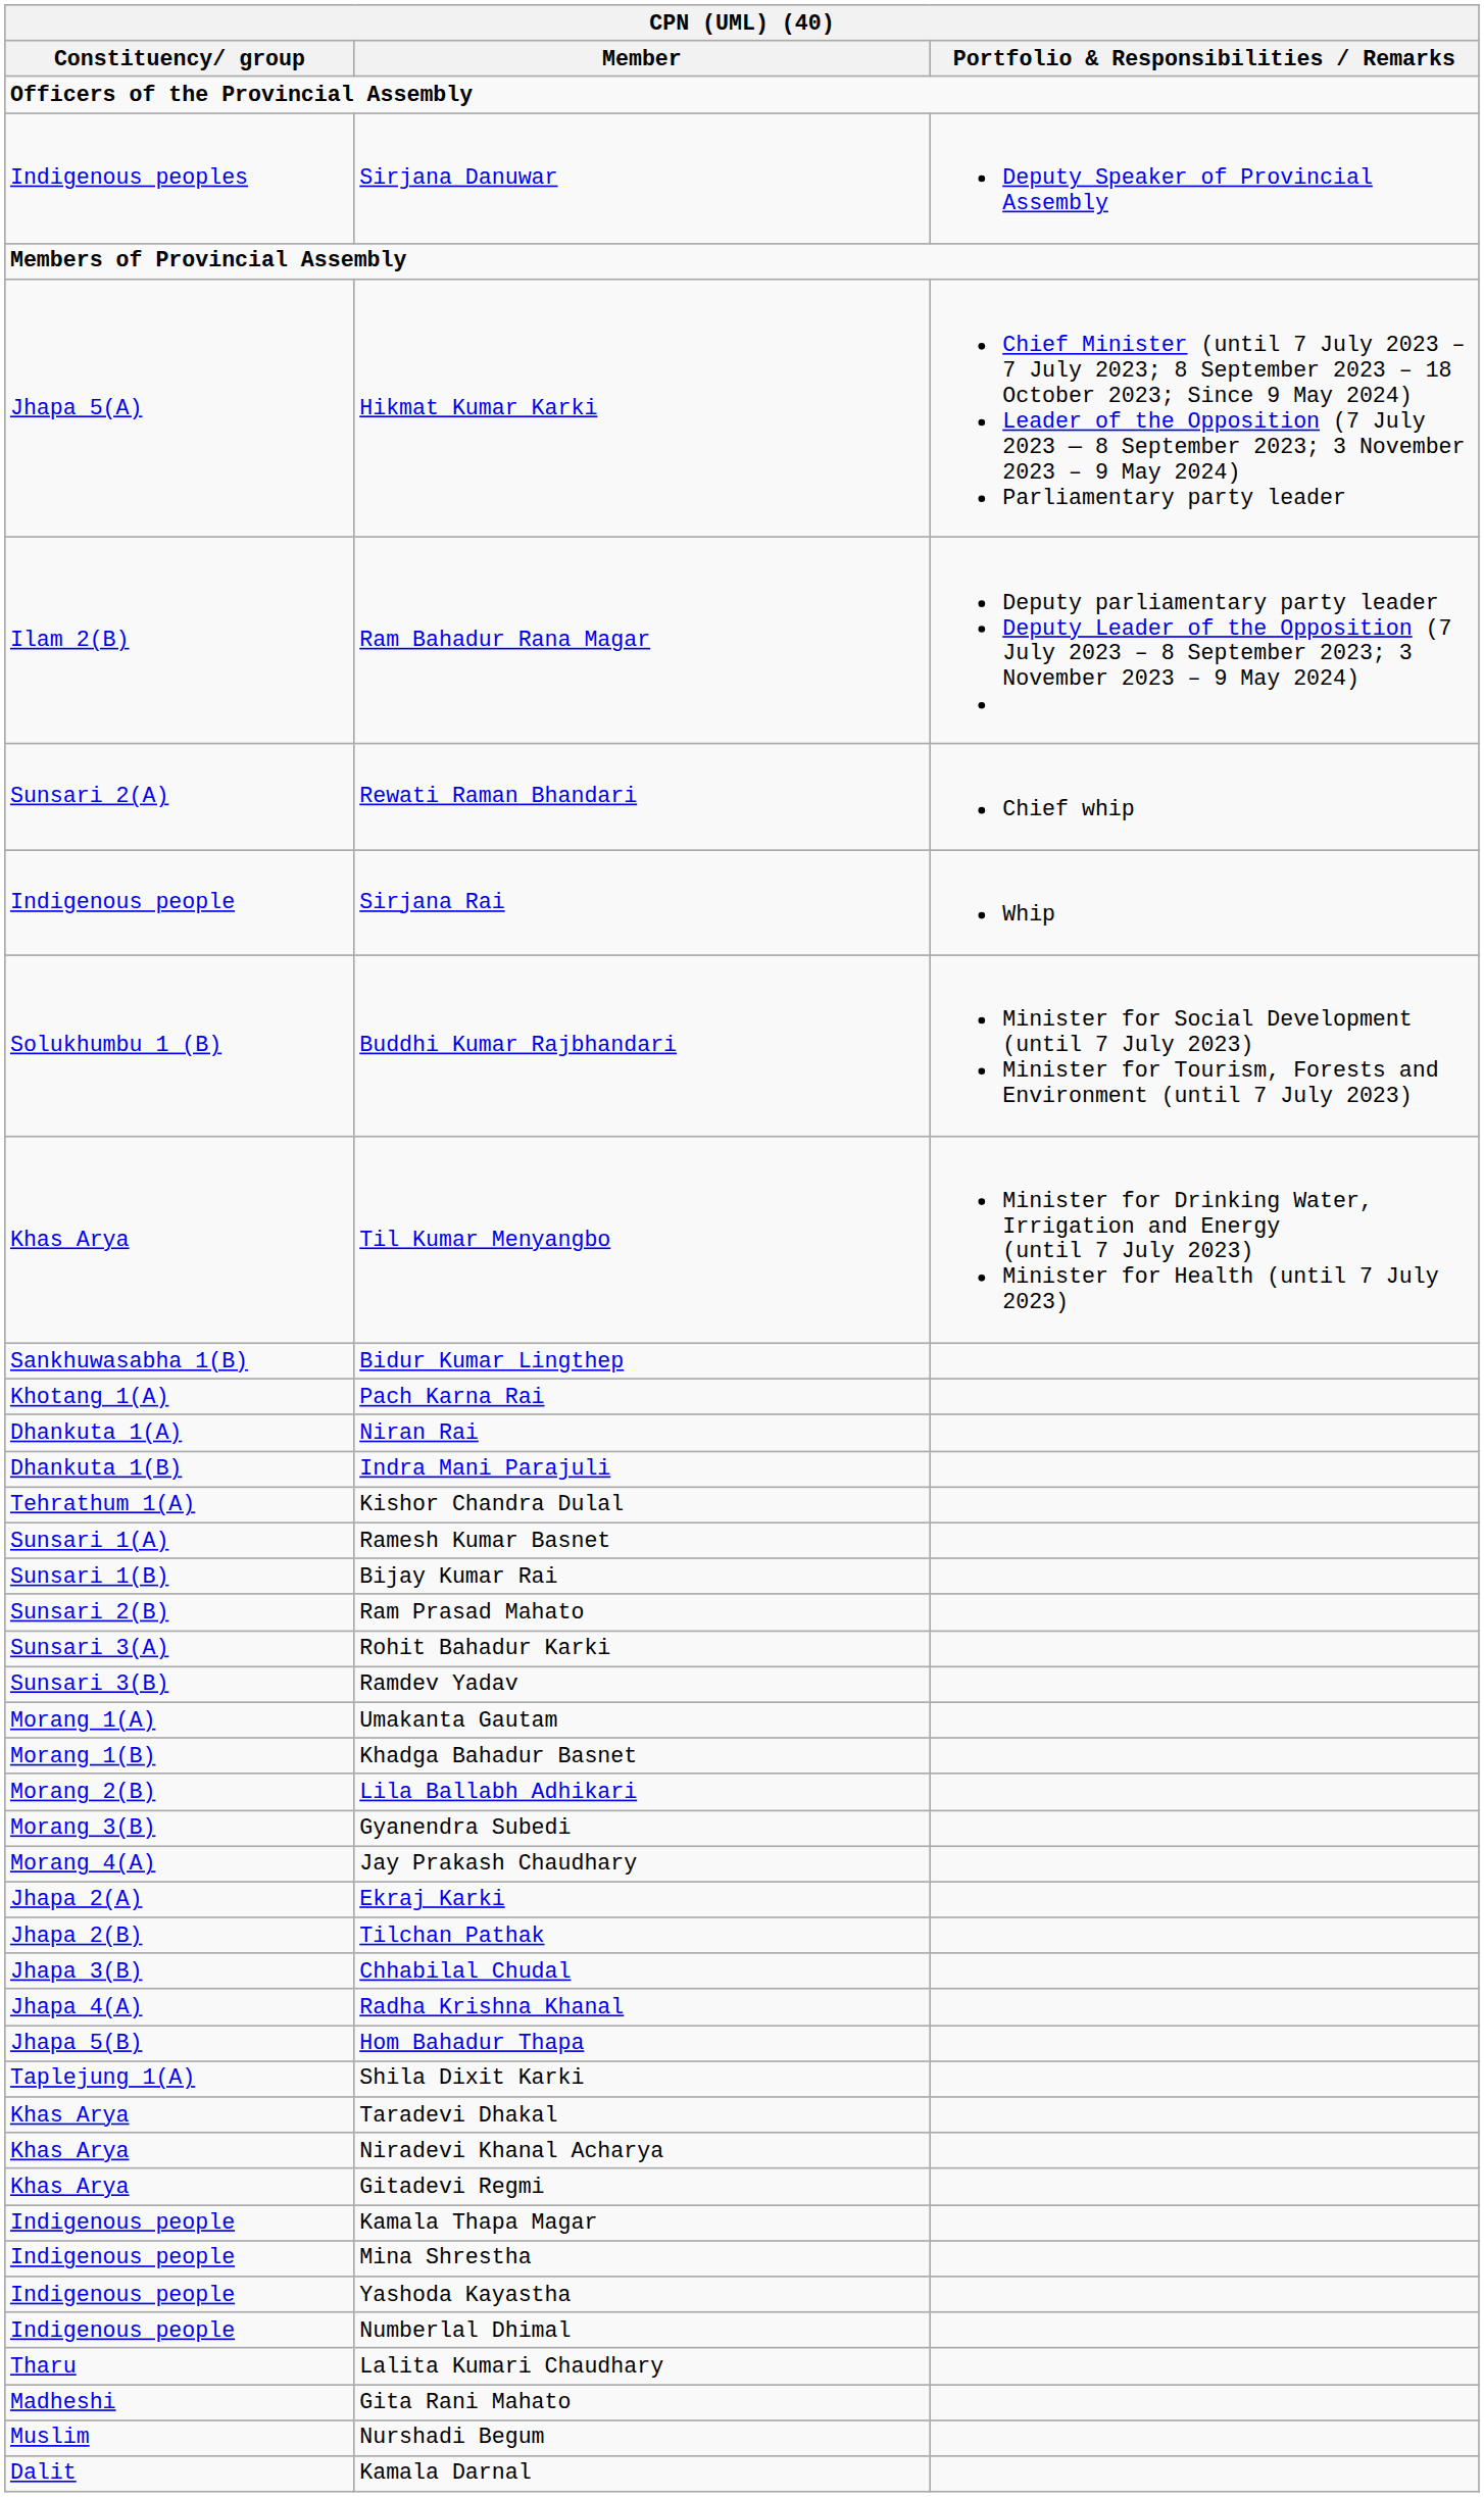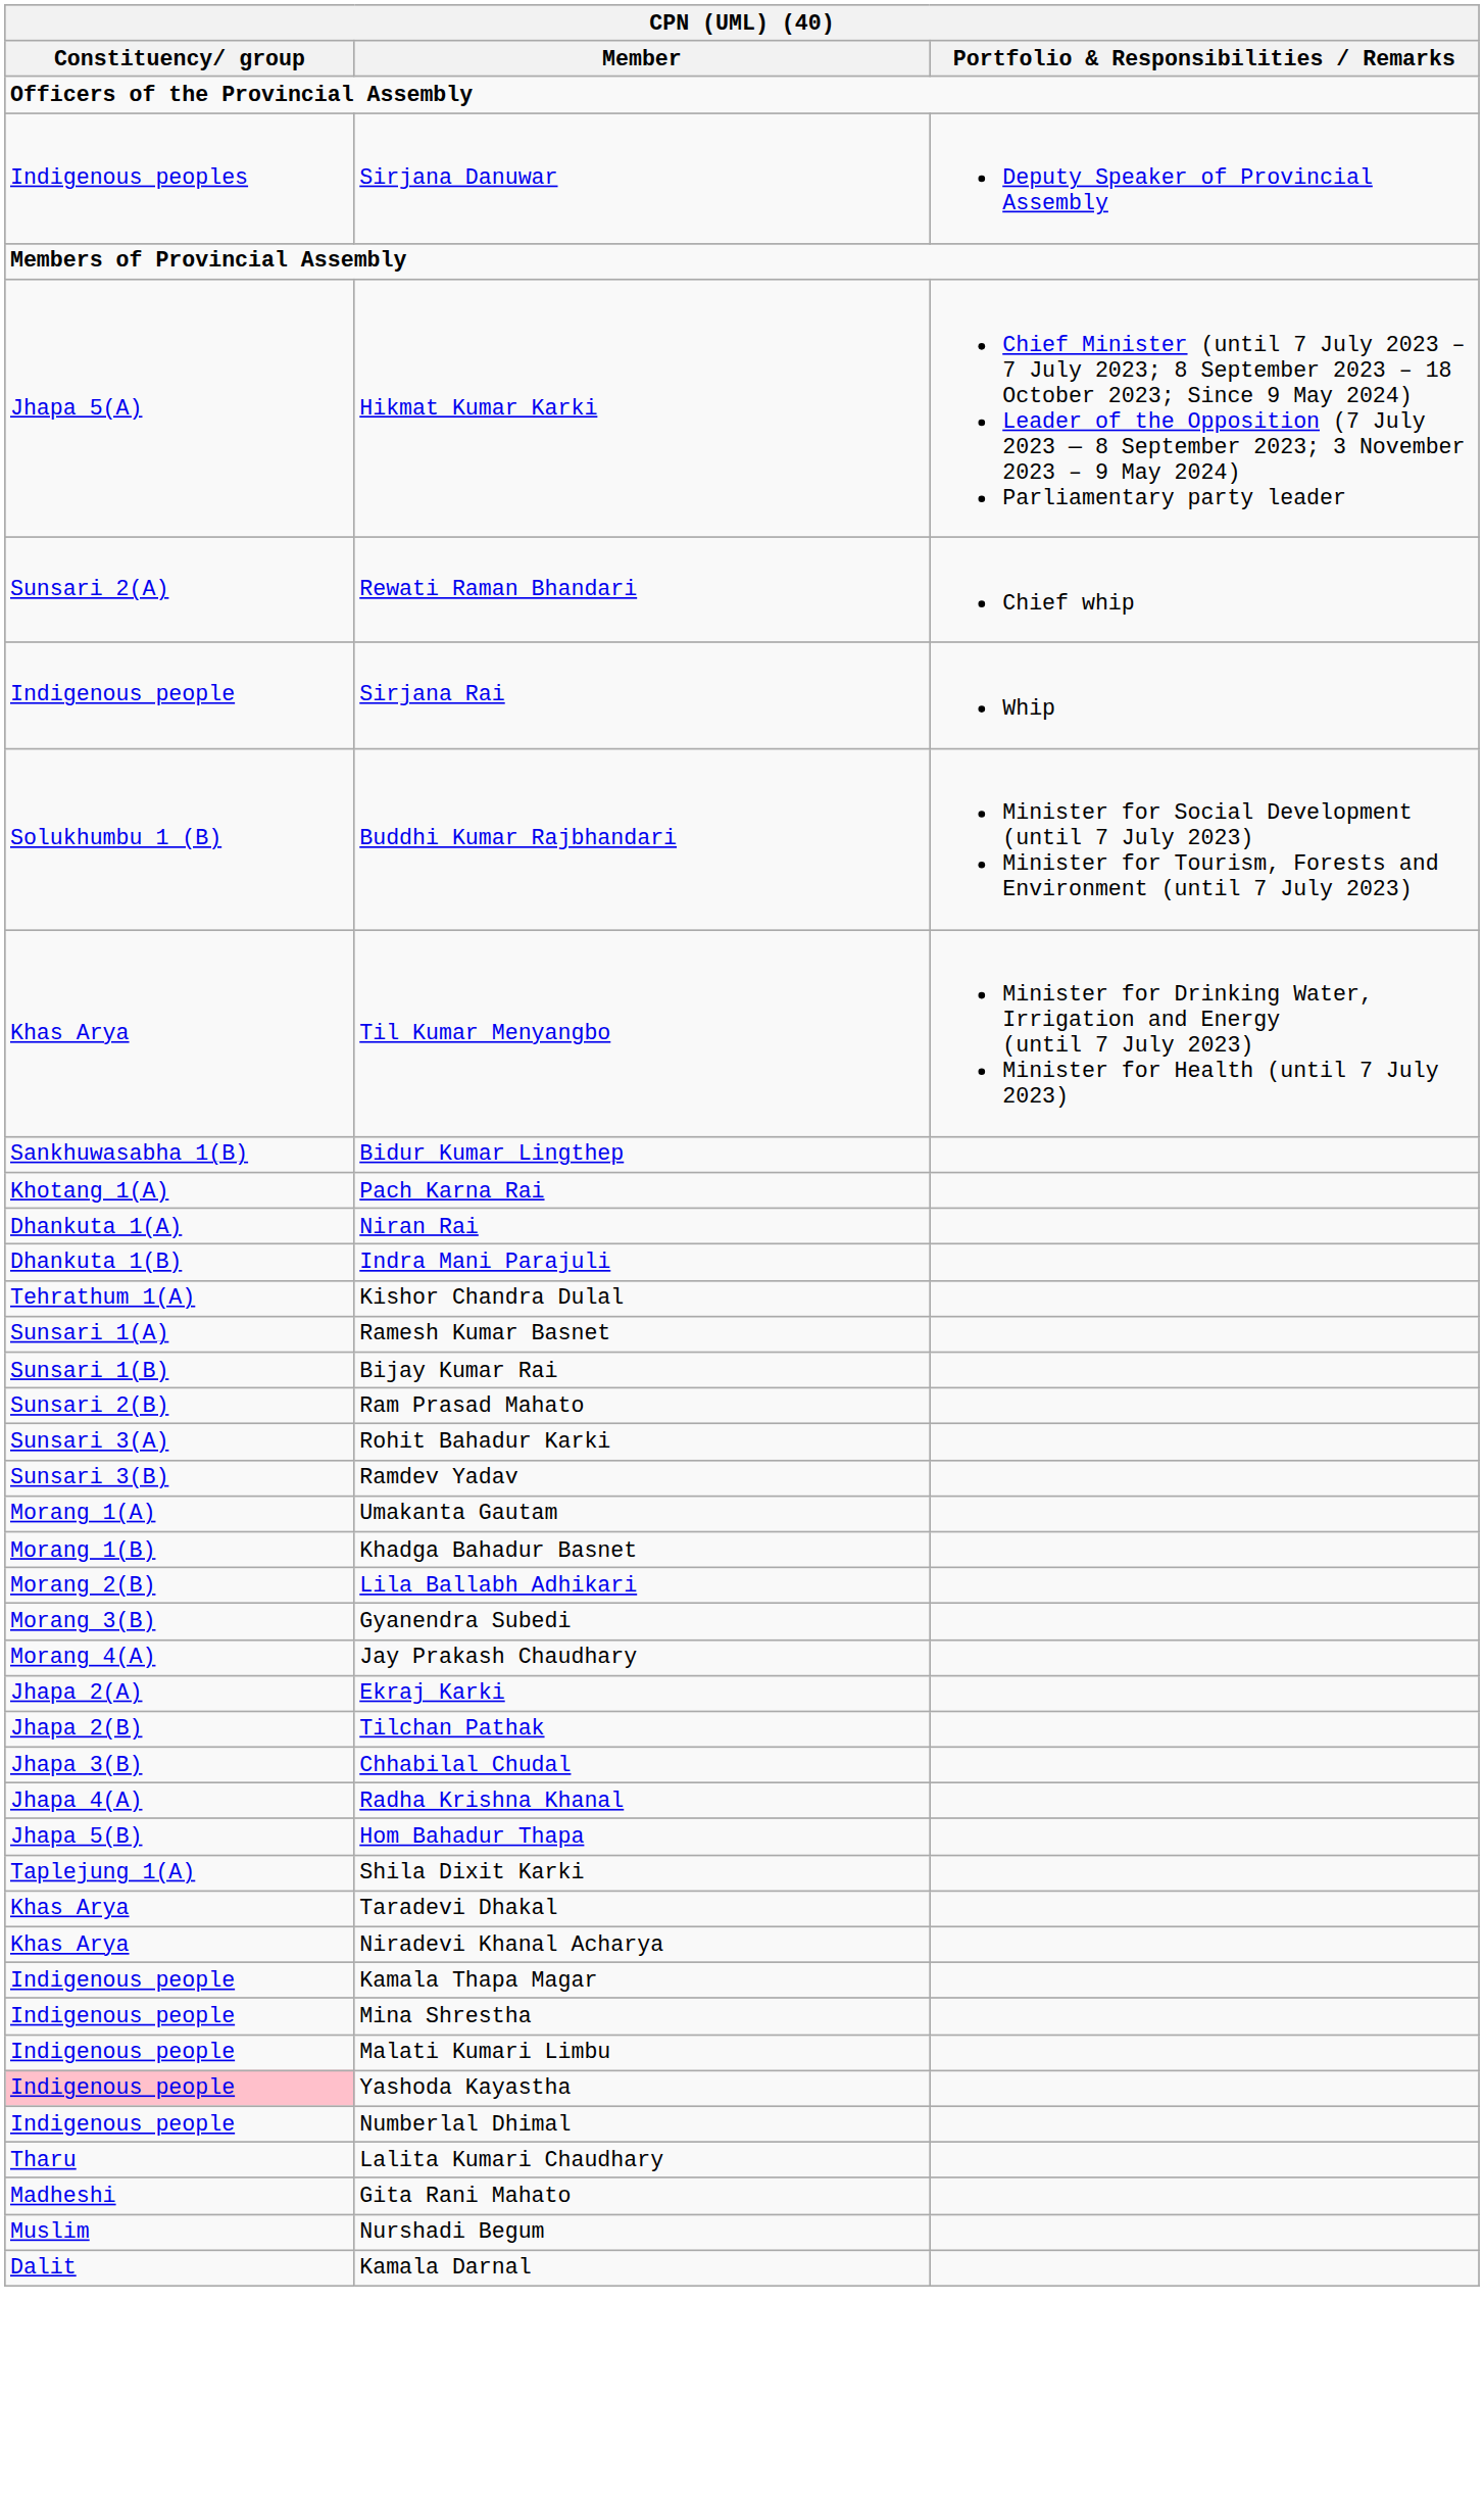- row: Ilam 2(B) | Ram Bahadur Rana Magar | Deputy parliamentary party leader Deputy Leader of the Opposition (7 July 2023 – 8 September 2023; 3 November 2023 – 9 May 2024)
- row: Khas Arya | Gitadevi Regmi
+ row: Indigenous people | Malati Kumari Limbu
Yashoda Kayastha | Constituency/ group: no background -> pink background
